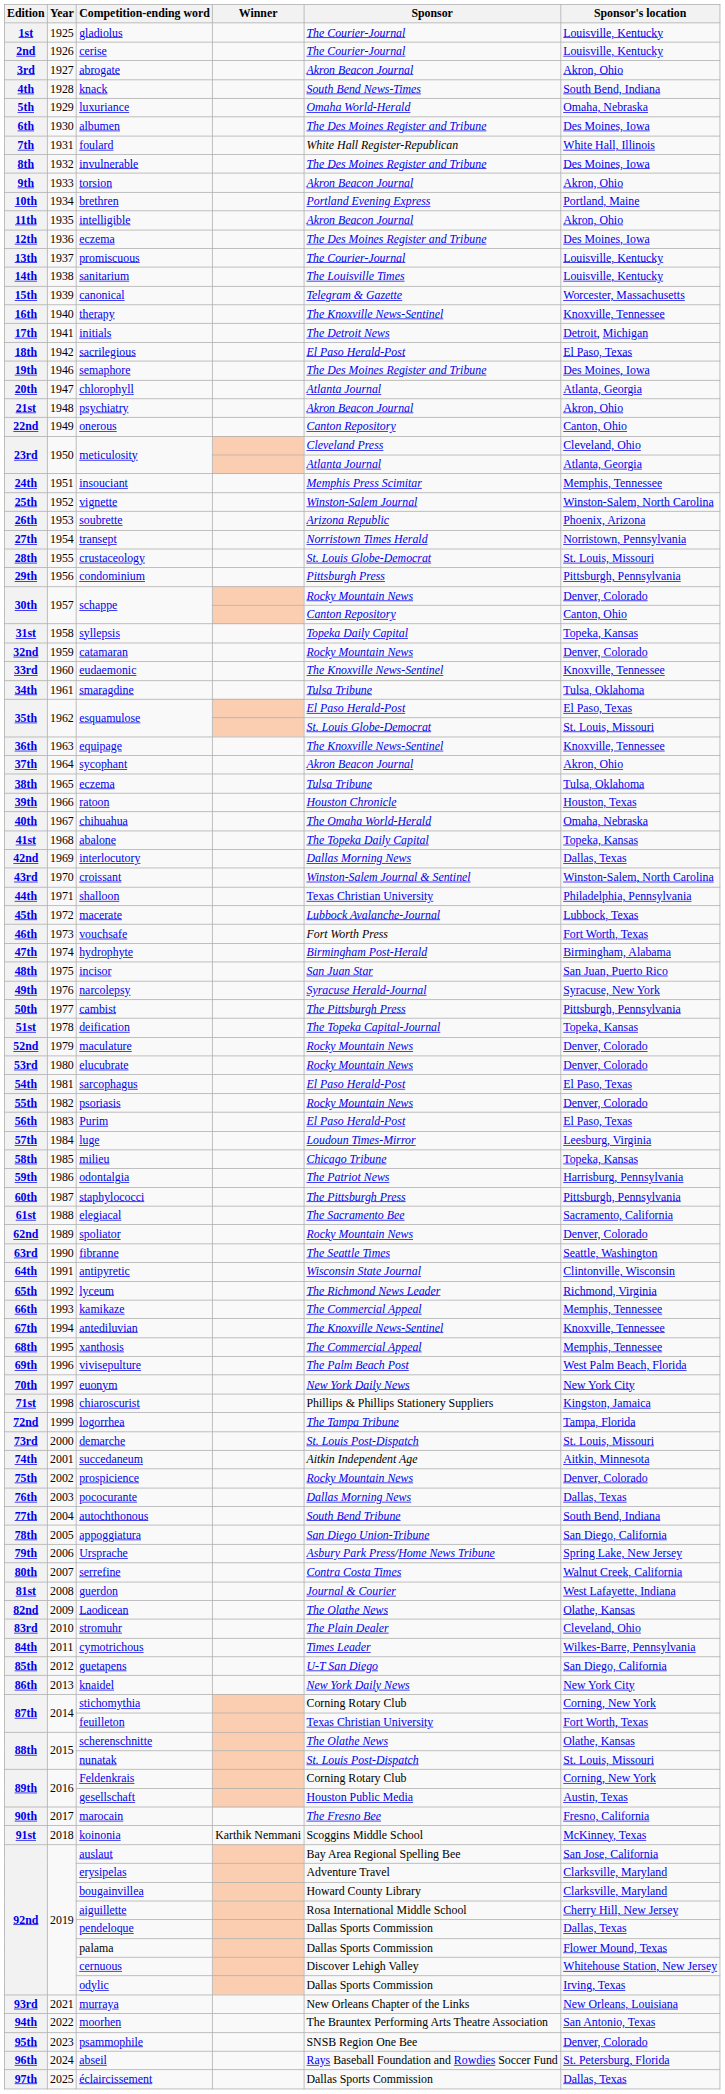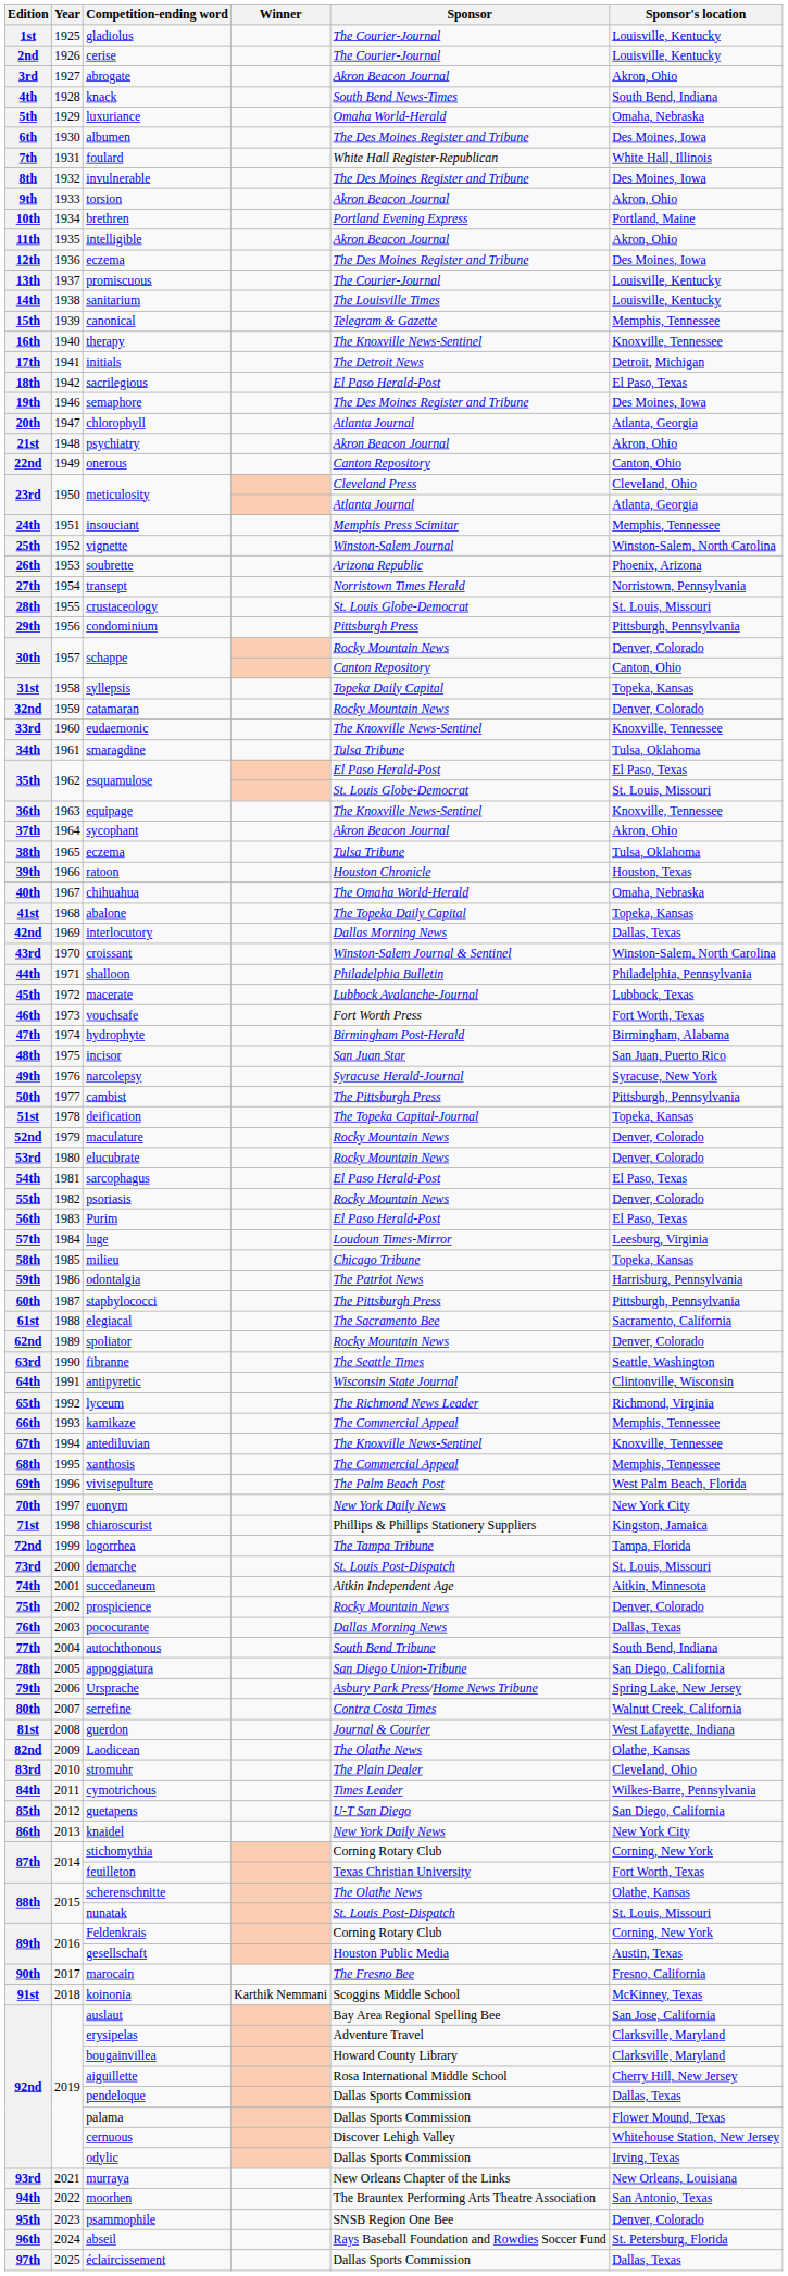canonical | Sponsor's location: Worcester, Massachusetts -> Memphis, Tennessee
shalloon | Sponsor: Texas Christian University -> Philadelphia Bulletin
